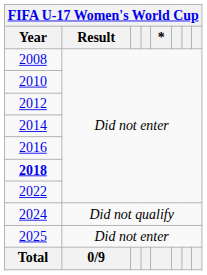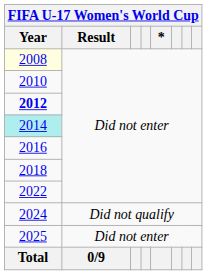2008 | Year: no background -> lightyellow background
2012 | Year: normal -> bold
2014 | Year: no background -> paleturquoise background
2018 | Year: bold -> normal
